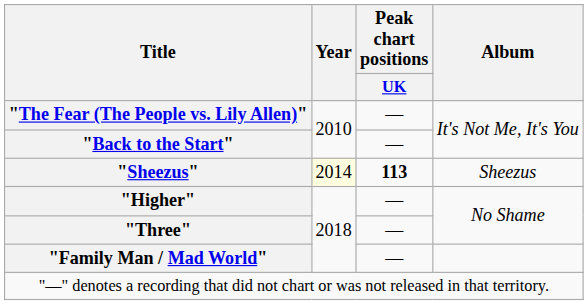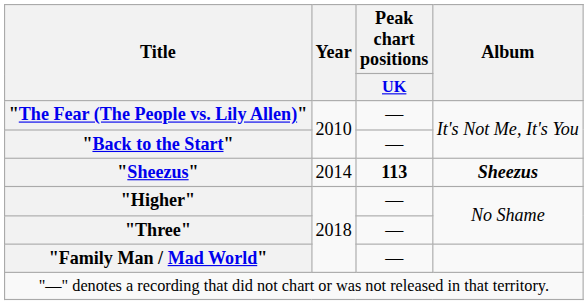"Sheezus" | Year: lightyellow background -> no background
"Sheezus" | Album: normal -> bold
